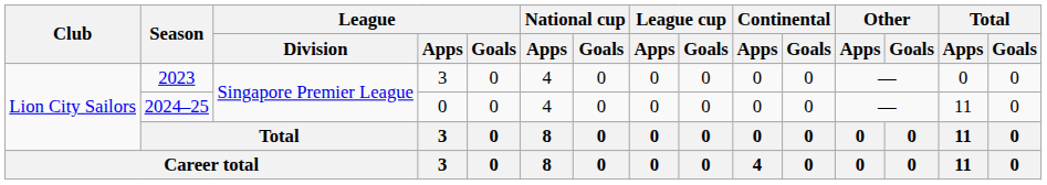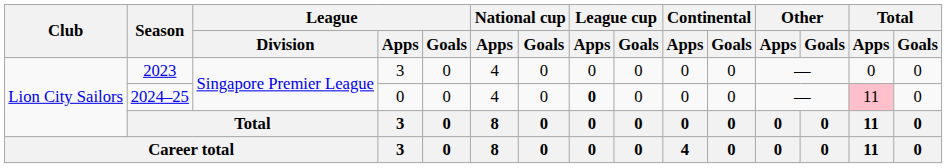2024–25 | League cup / Apps: normal -> bold
2024–25 | Total / Apps: no background -> pink background
